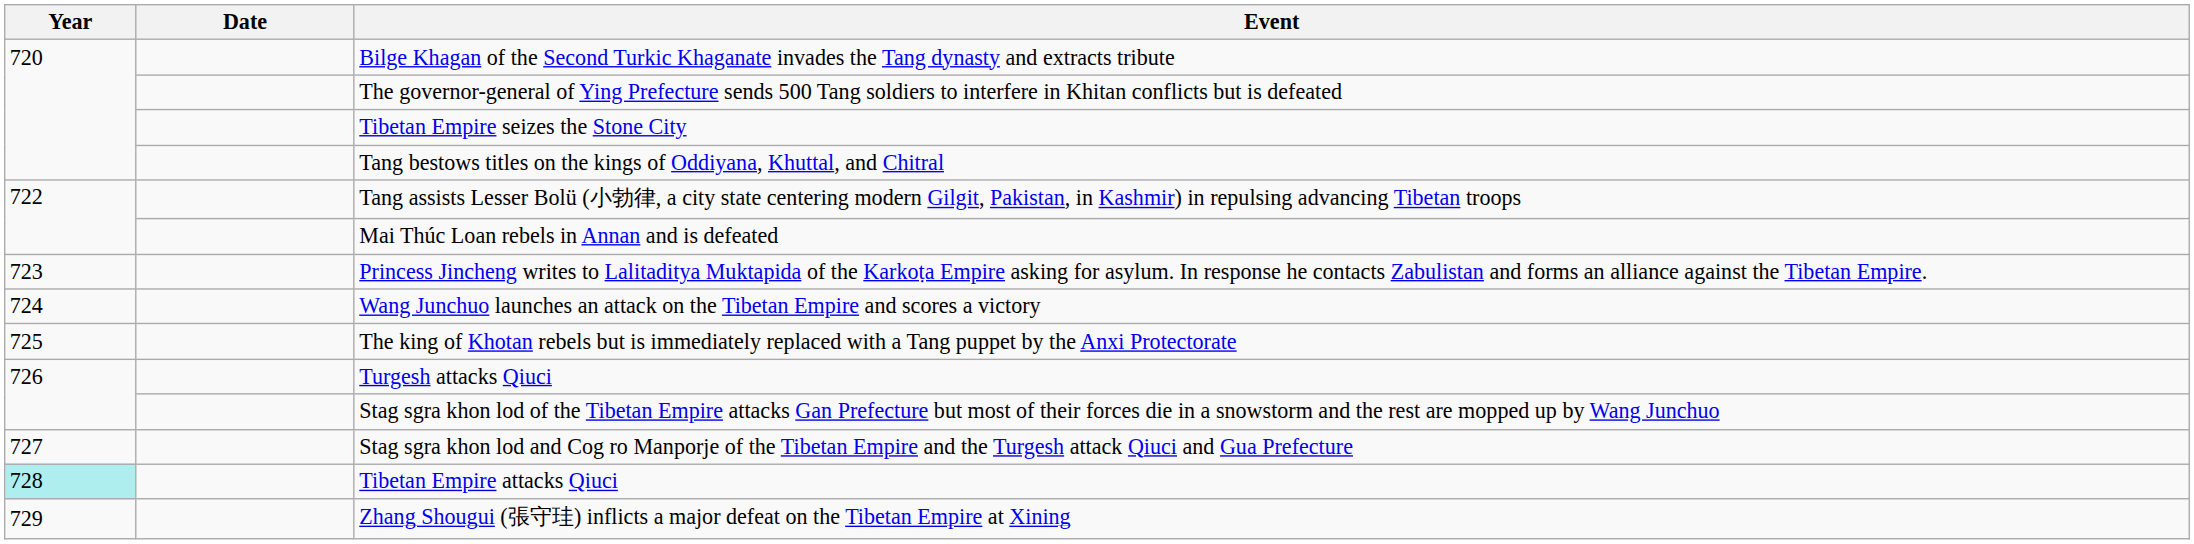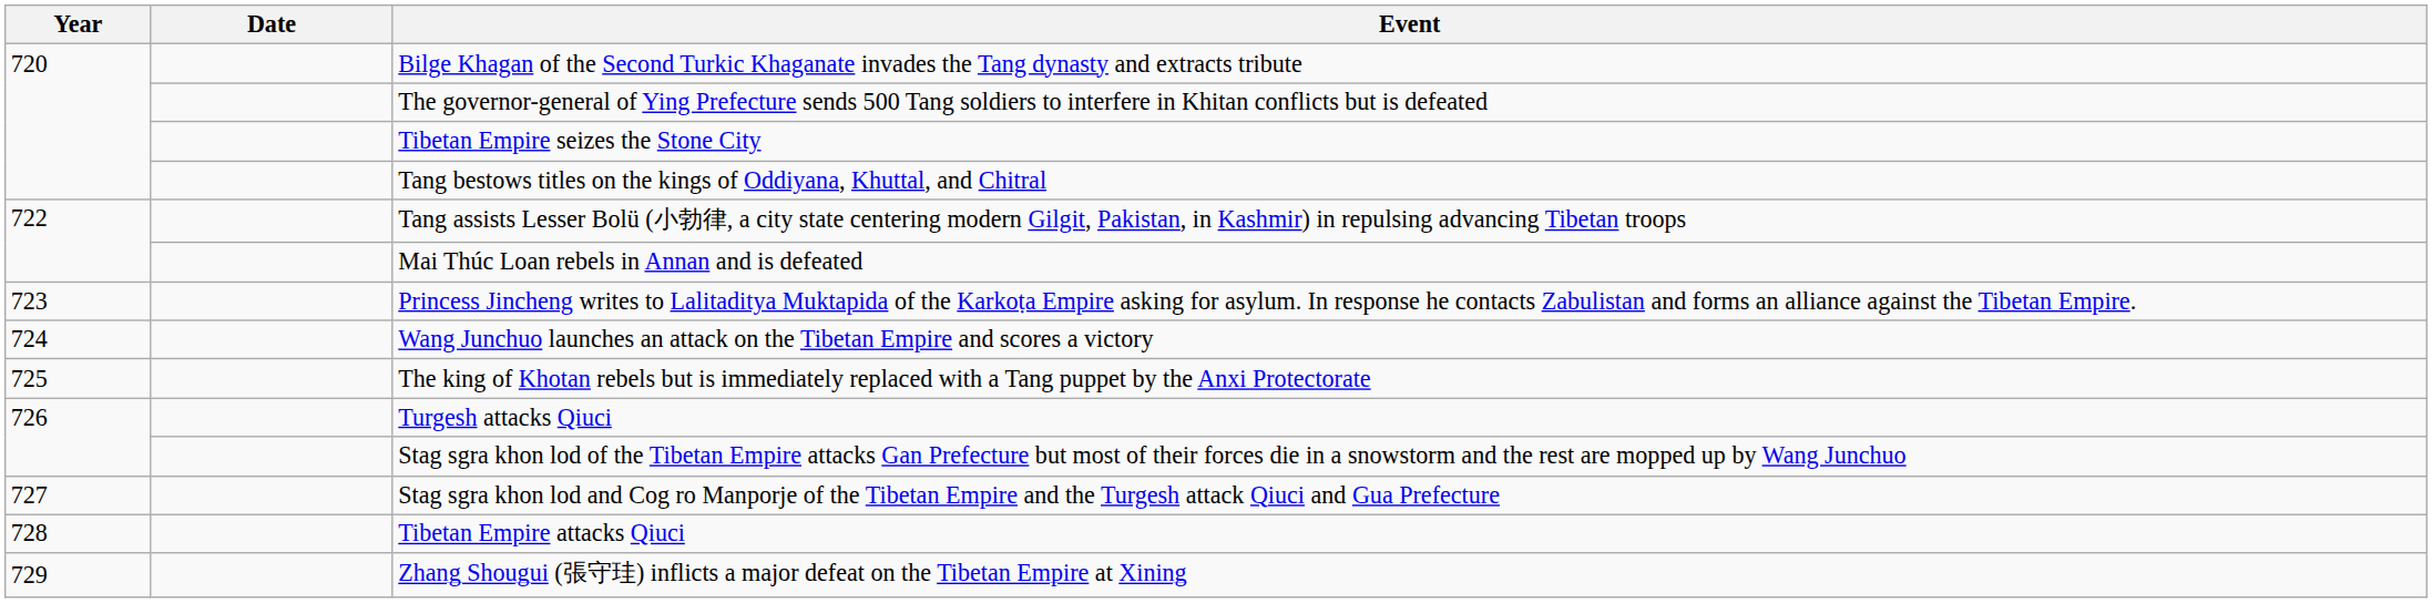Tibetan Empire attacks Qiuci | Year: paleturquoise background -> no background
